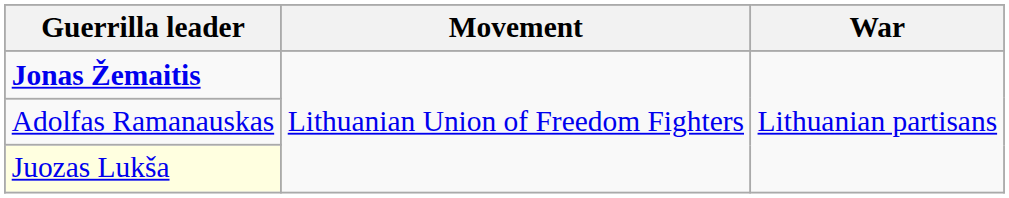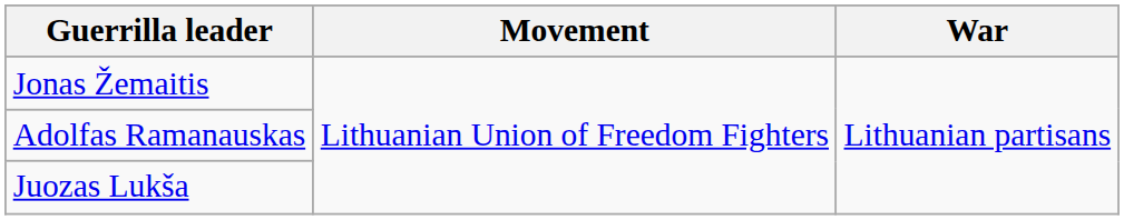Jonas Žemaitis | Guerrilla leader: bold -> normal
Juozas Lukša | Guerrilla leader: lightyellow background -> no background
